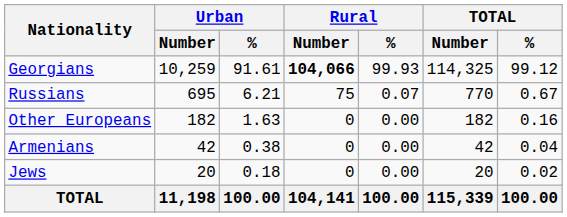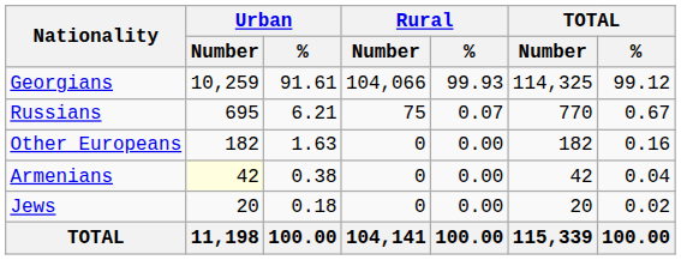Georgians | Rural / Number: bold -> normal
Armenians | Urban / Number: no background -> lightyellow background
